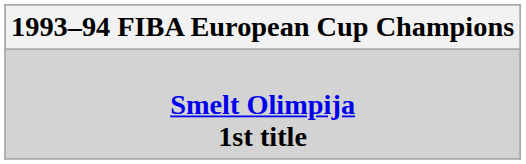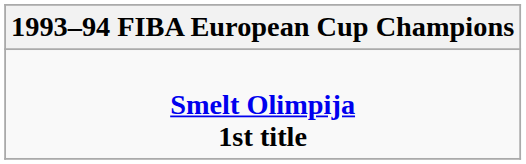row 2 | column 1: lightgrey background -> no background
